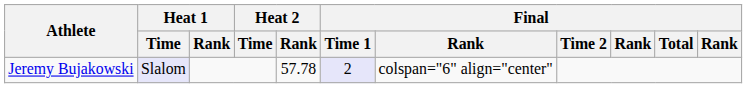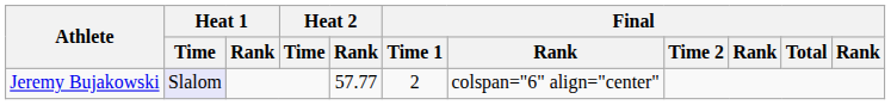Jeremy Bujakowski | Heat 2 / Rank: 57.78 -> 57.77
Jeremy Bujakowski | Final / Time 1: lavender background -> no background
